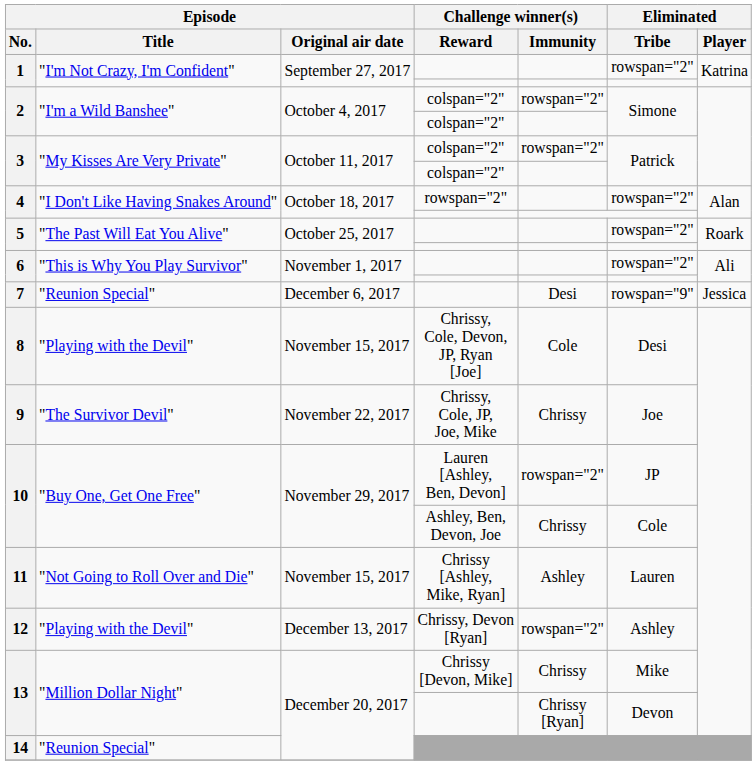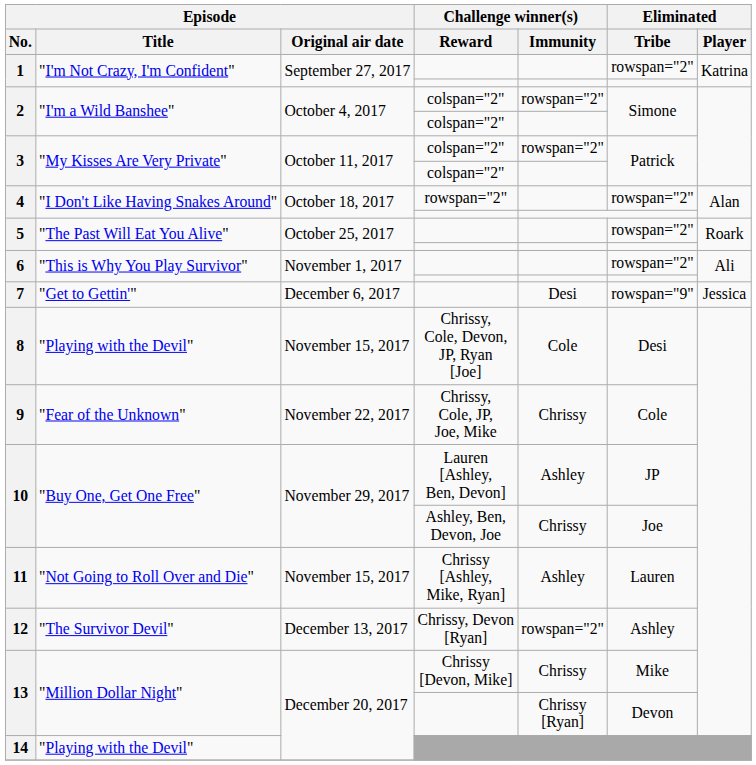7 | Episode / Title: "Reunion Special" -> "Get to Gettin'"
9 | Episode / Title: "The Survivor Devil" -> "Fear of the Unknown"
9 | Eliminated / Tribe: Joe -> Cole
10 / Lauren [Ashley, Ben, Devon] | Challenge winner(s) / Immunity: rowspan="2" -> Ashley
10 / Ashley, Ben, Devon, Joe | Eliminated / Tribe: Cole -> Joe
12 | Episode / Title: "Playing with the Devil" -> "The Survivor Devil"
14 | Episode / Title: "Reunion Special" -> "Playing with the Devil"
